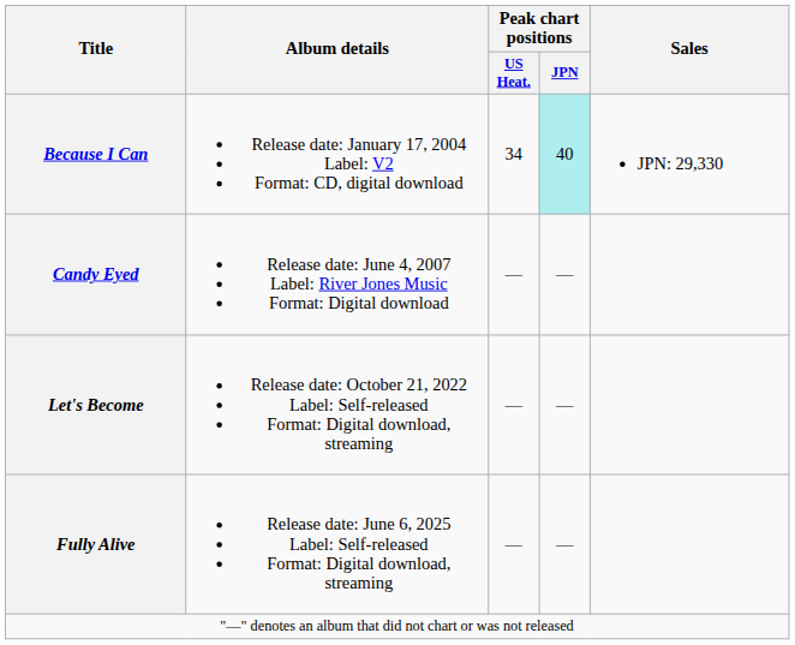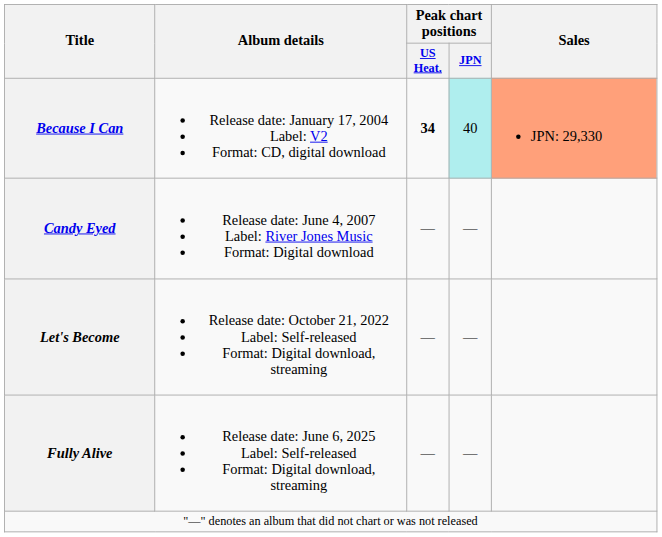Because I Can | Peak chart positions / US Heat.: normal -> bold
Because I Can | Sales: no background -> lightsalmon background
